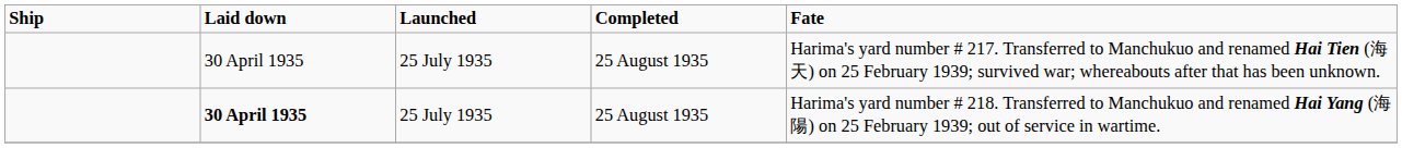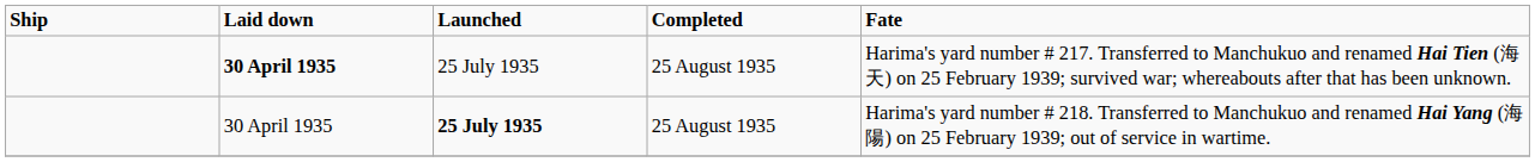row 2 | Laid down: normal -> bold
row 3 | Laid down: bold -> normal
row 3 | Launched: normal -> bold
